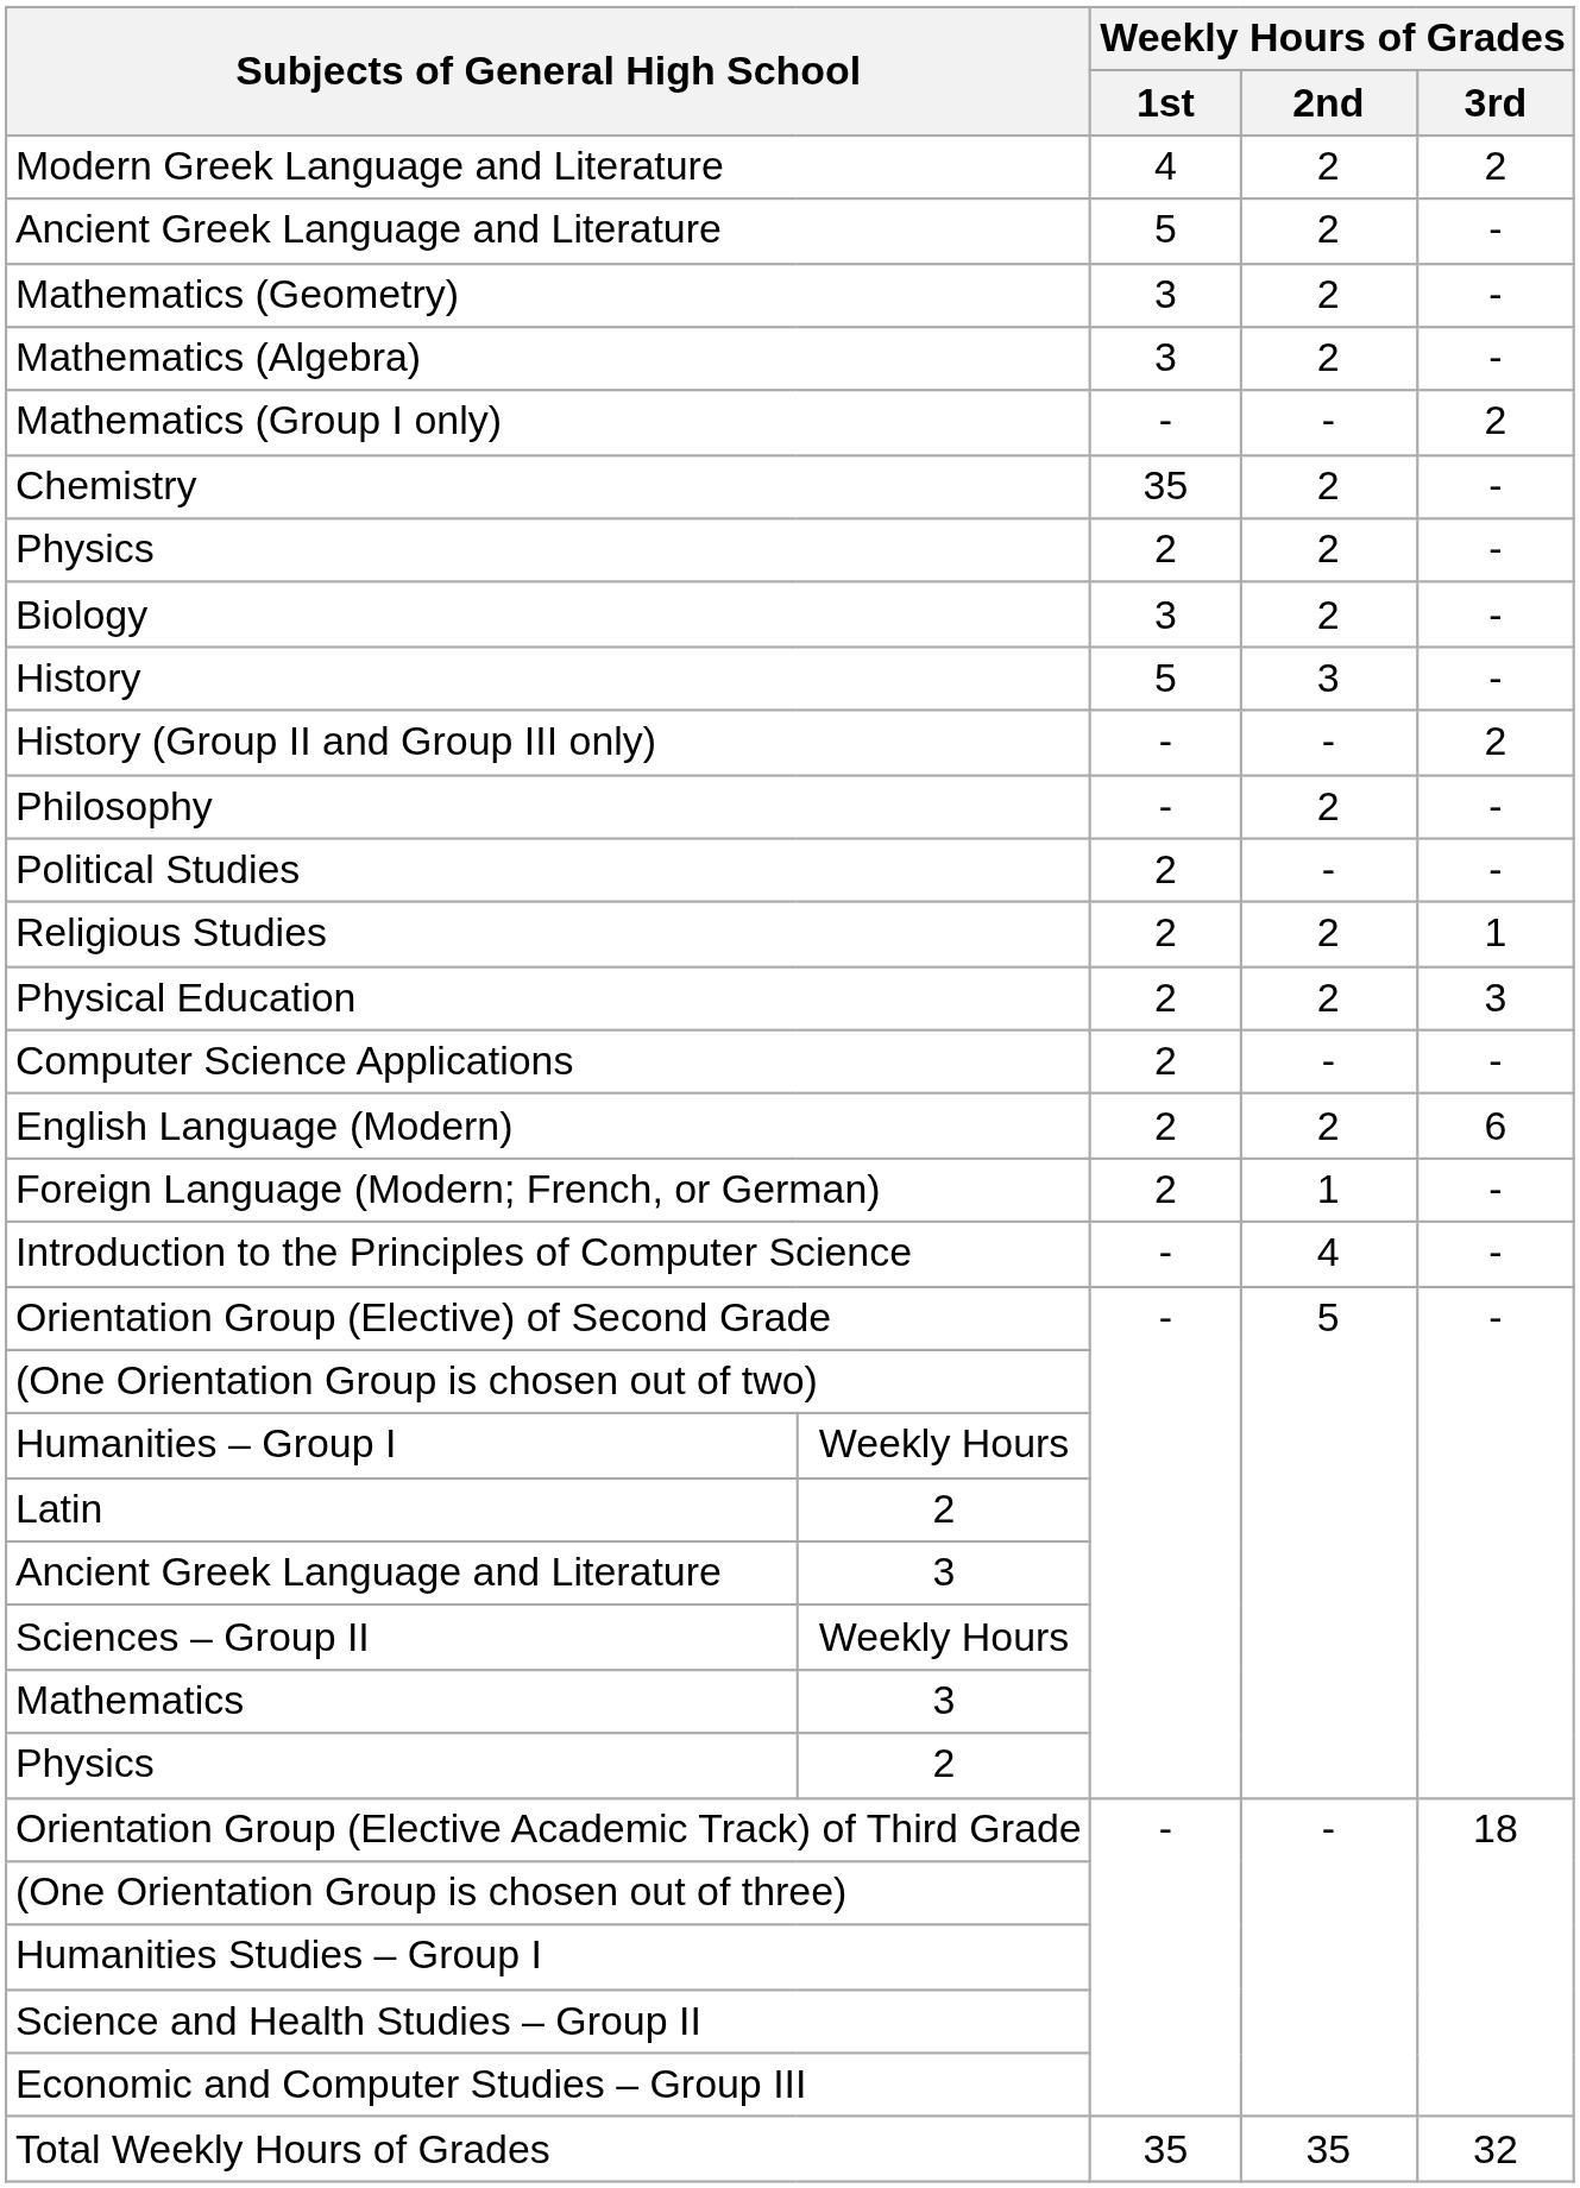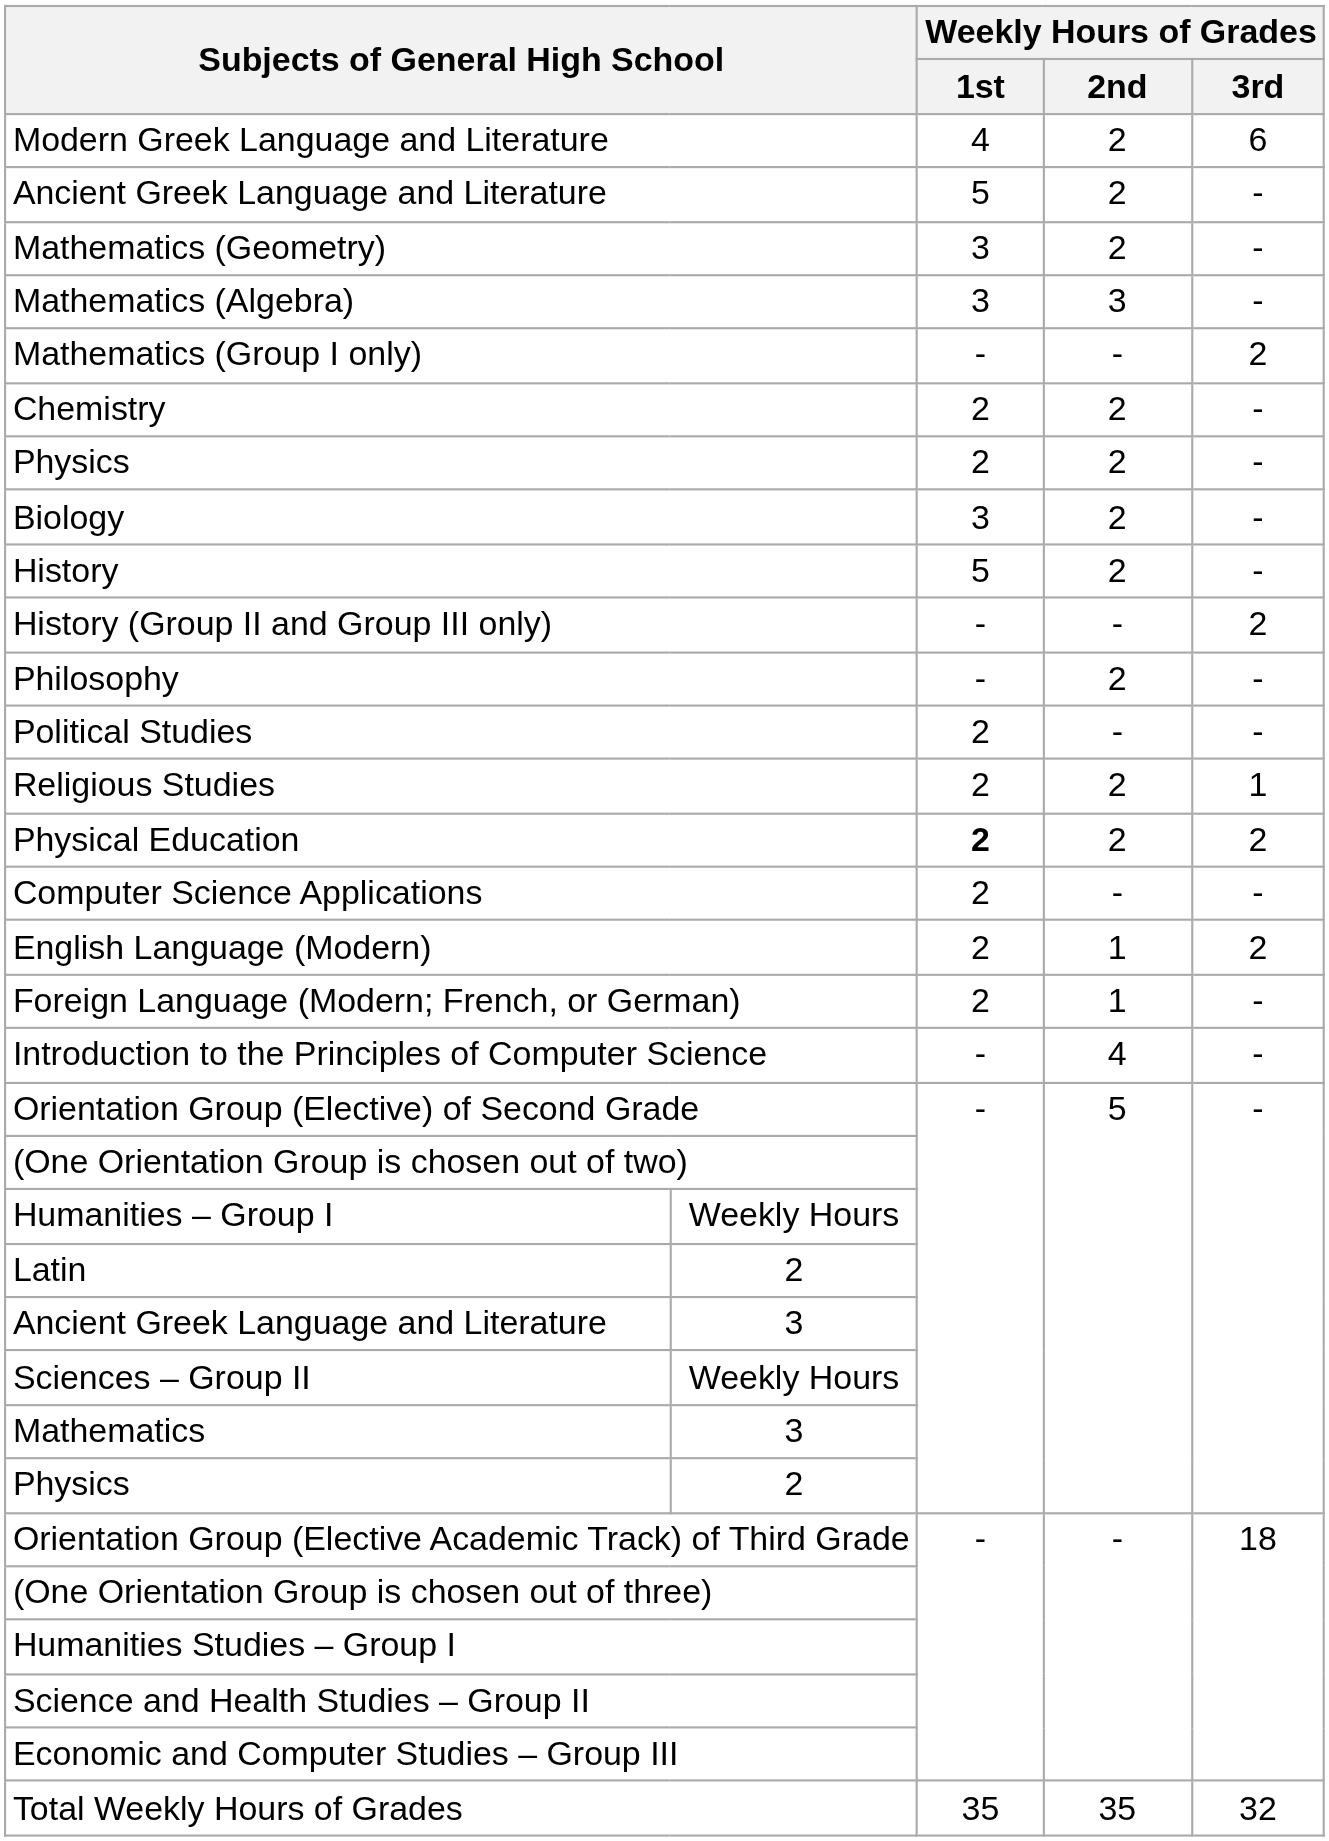Modern Greek Language and Literature | Weekly Hours of Grades / 3rd: 2 -> 6
Mathematics (Algebra) | Weekly Hours of Grades / 2nd: 2 -> 3
Chemistry | Weekly Hours of Grades / 1st: 35 -> 2
History | Weekly Hours of Grades / 2nd: 3 -> 2
Physical Education | Weekly Hours of Grades / 1st: normal -> bold
Physical Education | Weekly Hours of Grades / 3rd: 3 -> 2
English Language (Modern) | Weekly Hours of Grades / 2nd: 2 -> 1
English Language (Modern) | Weekly Hours of Grades / 3rd: 6 -> 2
